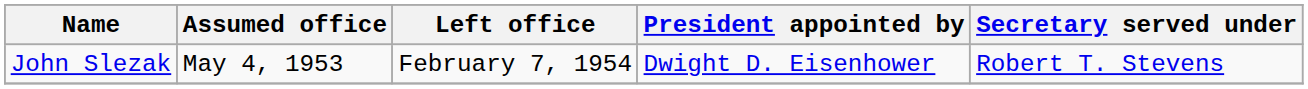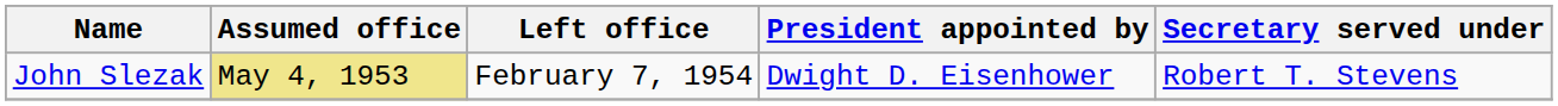John Slezak | Assumed office: no background -> khaki background
